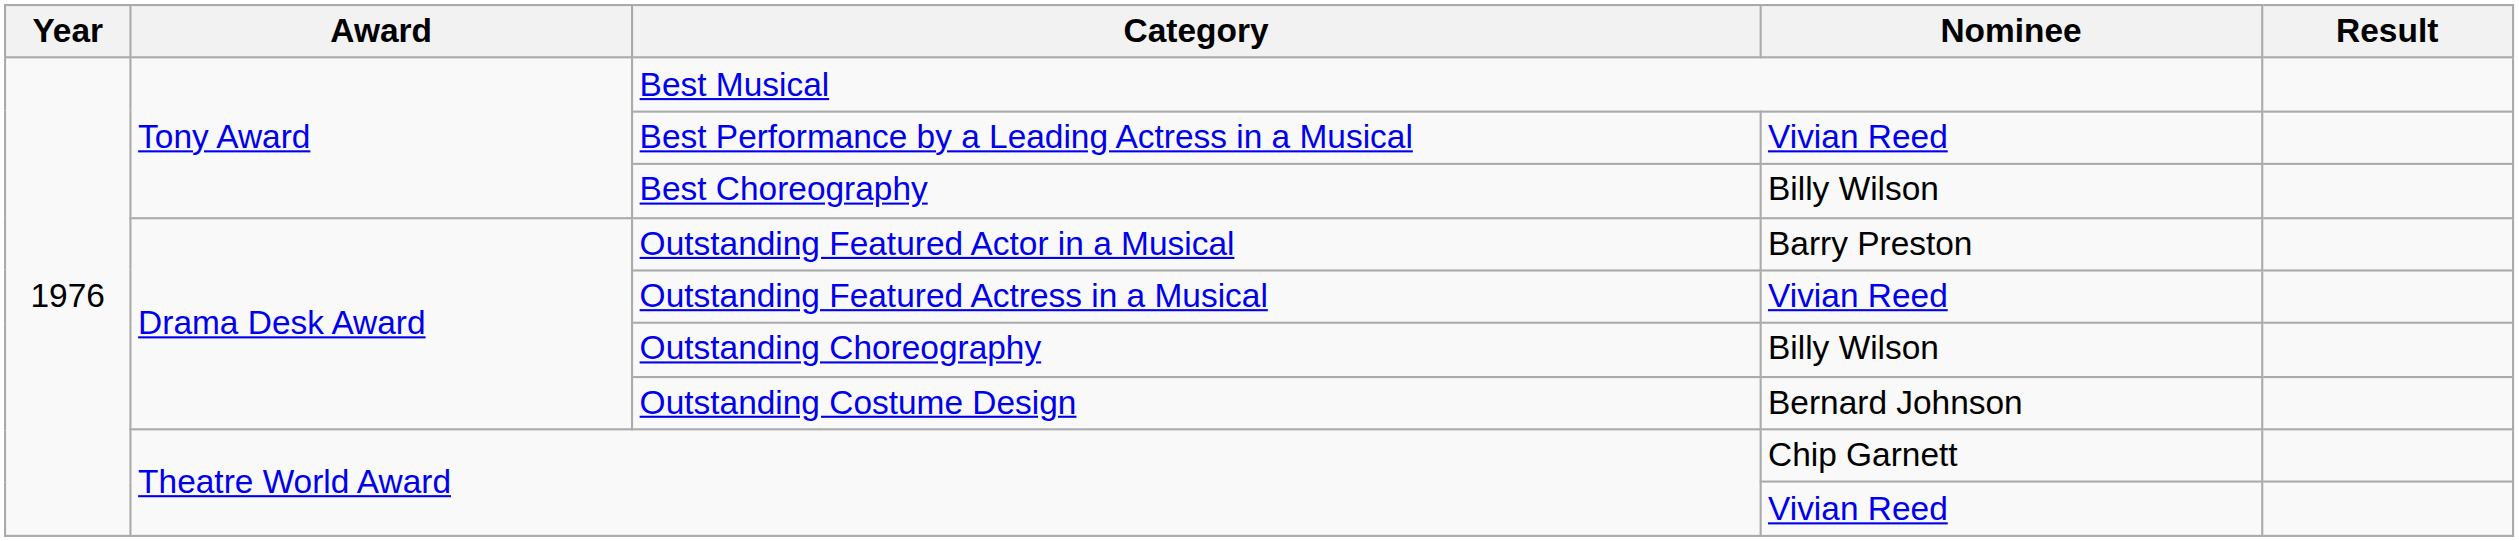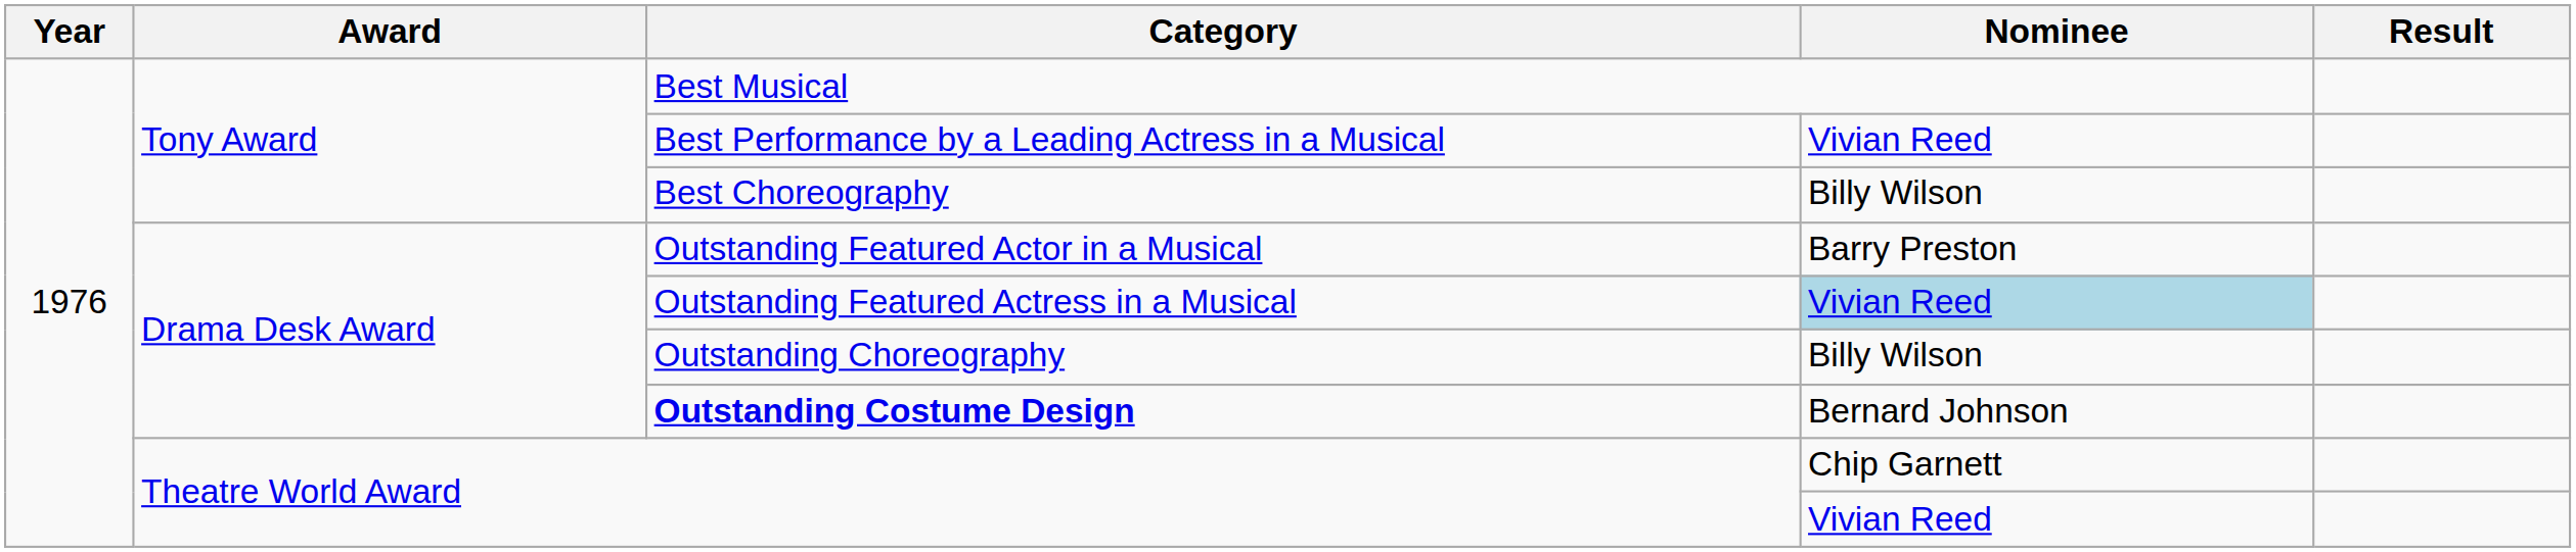Outstanding Featured Actress in a Musical | Nominee: no background -> lightblue background
Outstanding Costume Design | Category: normal -> bold
